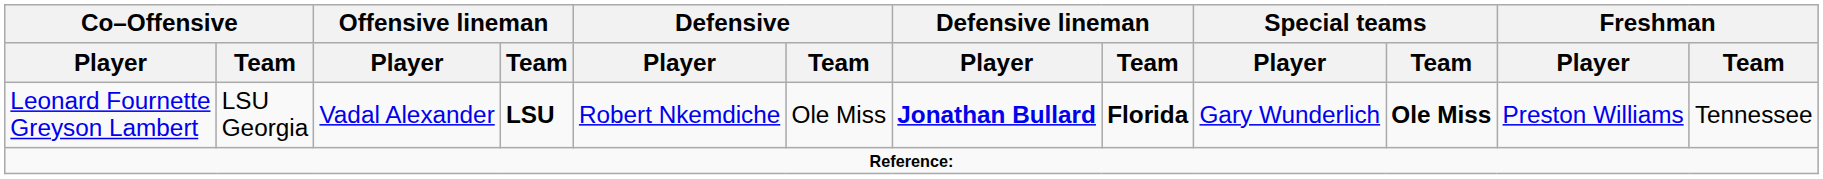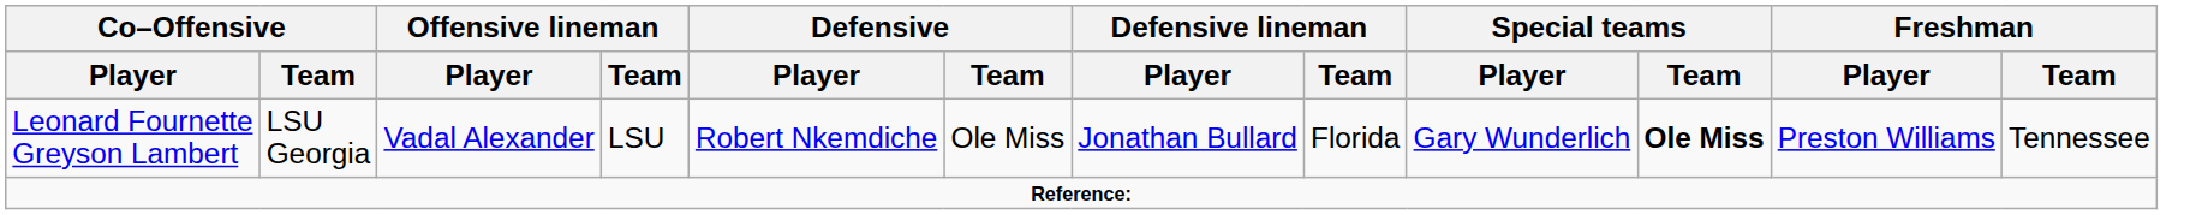Leonard Fournette Greyson Lambert | Offensive lineman / Team: bold -> normal
Leonard Fournette Greyson Lambert | Defensive lineman / Player: bold -> normal
Leonard Fournette Greyson Lambert | Defensive lineman / Team: bold -> normal
